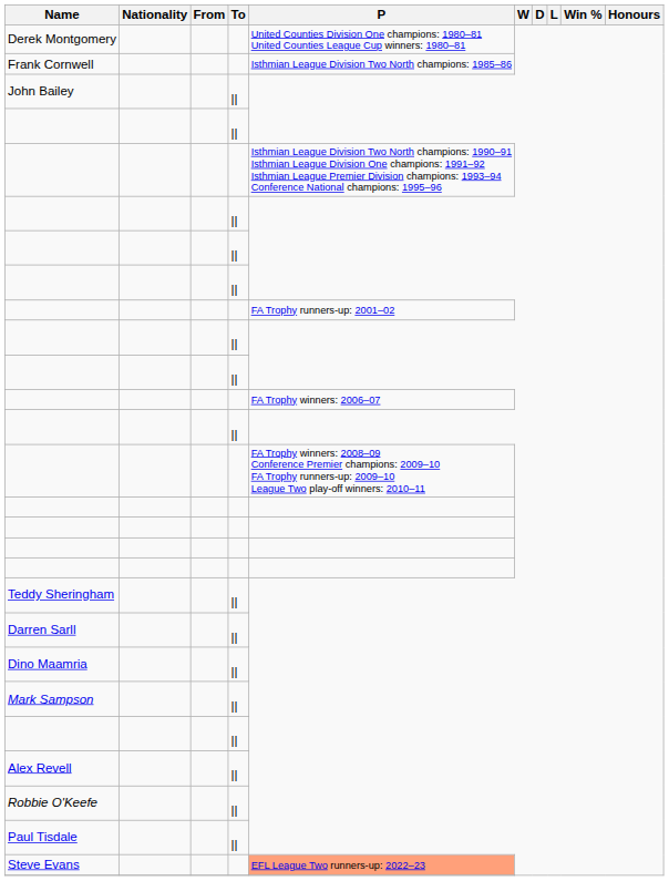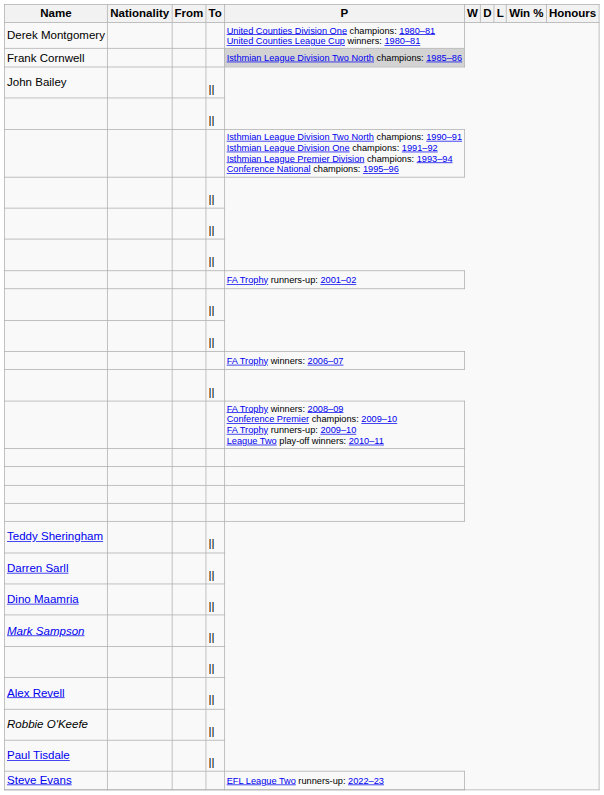Frank Cornwell | P: no background -> lightgrey background
Steve Evans | P: lightsalmon background -> no background
